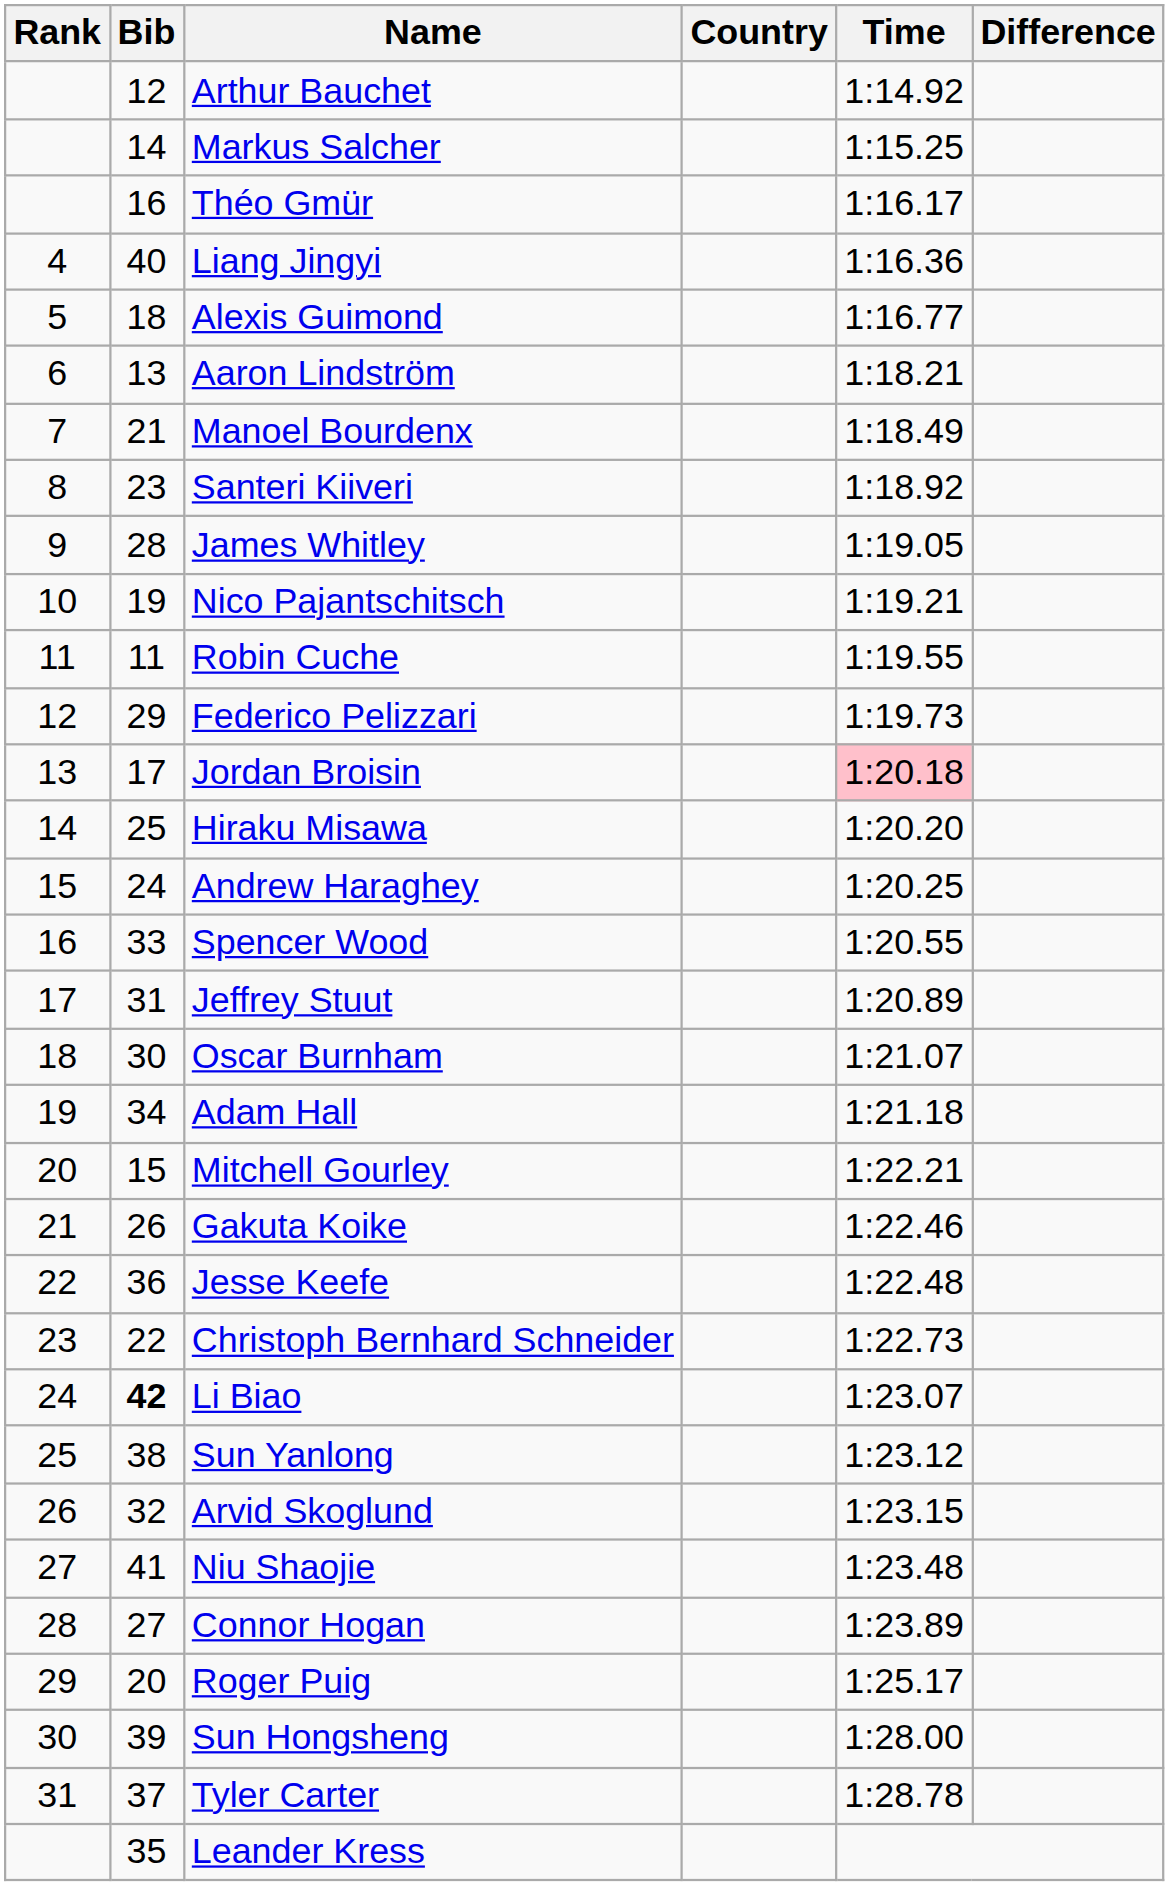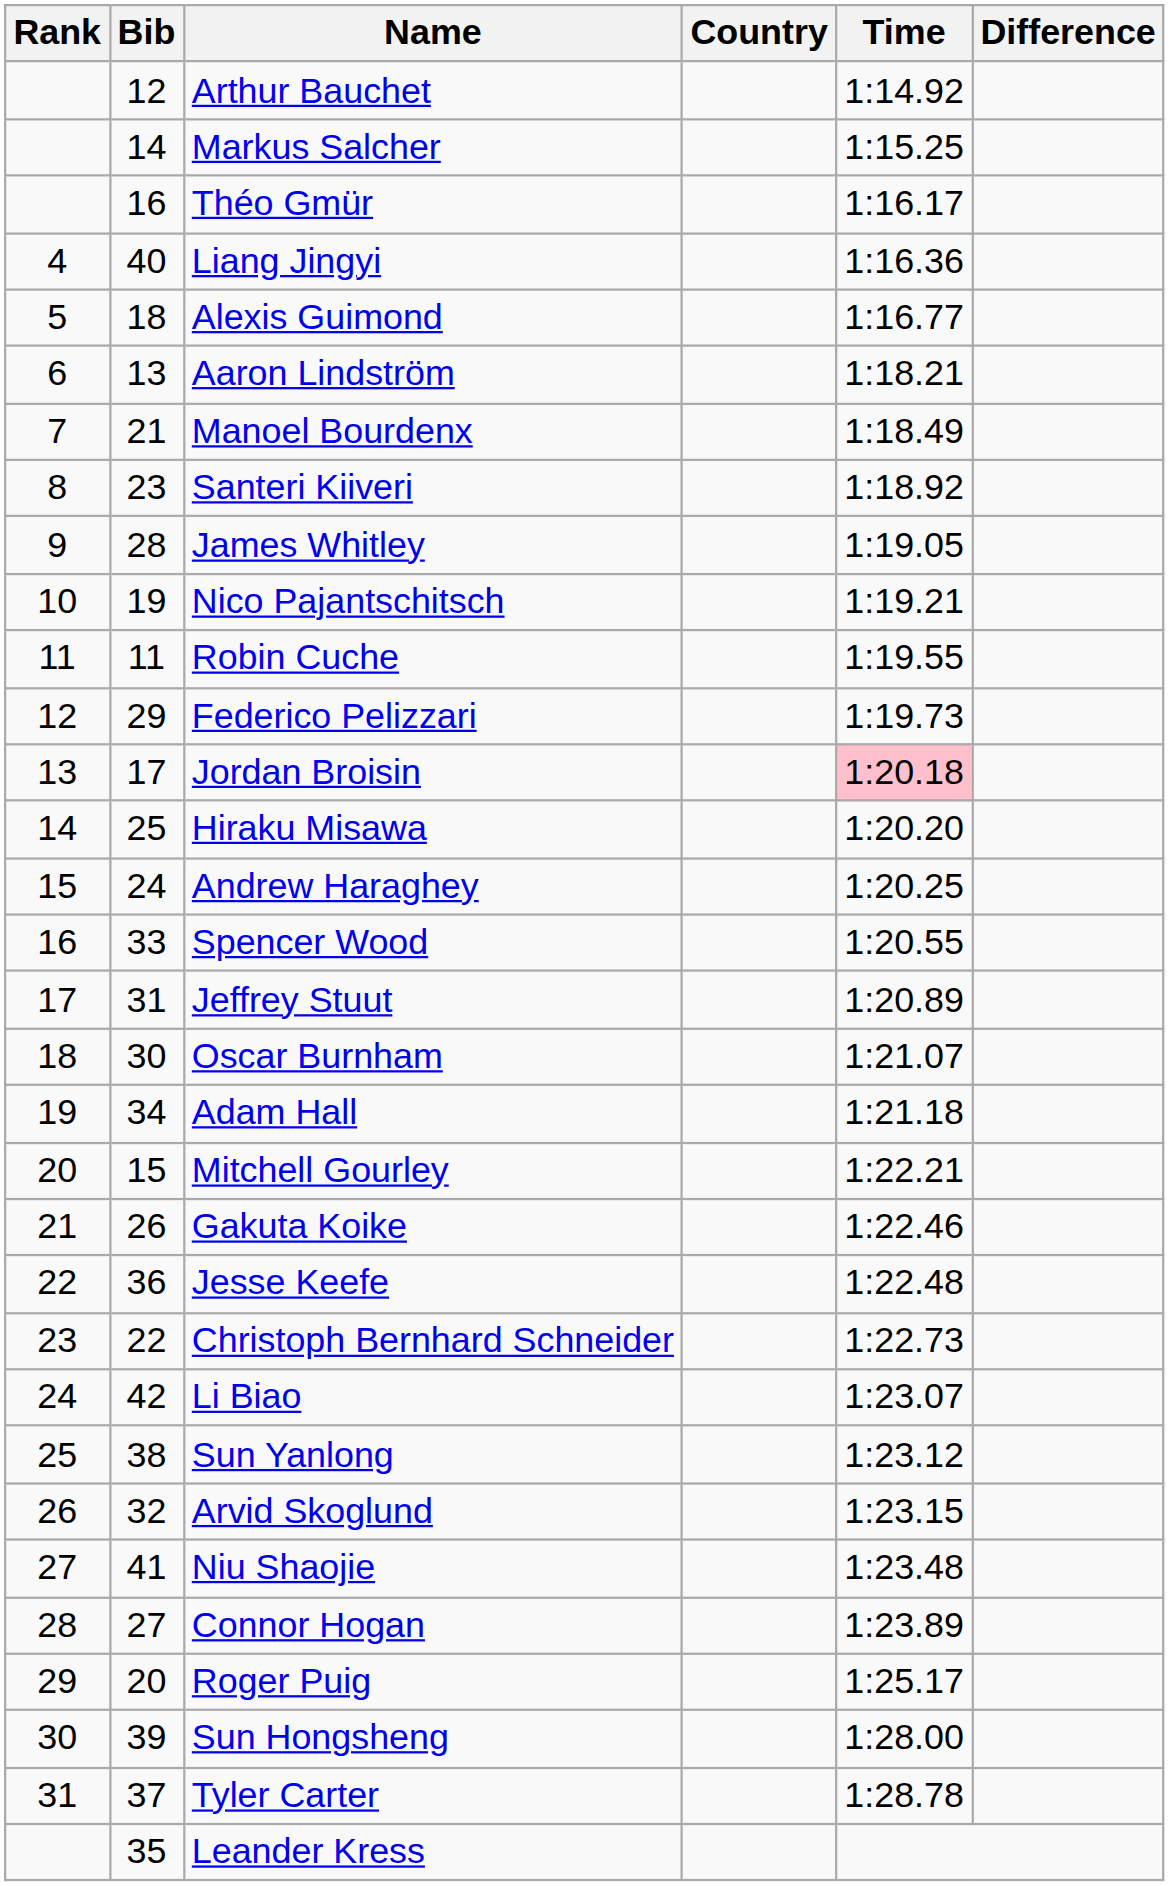Li Biao | Bib: bold -> normal
